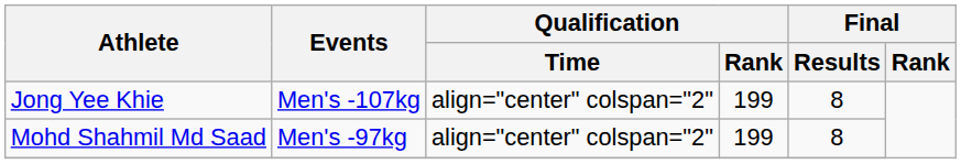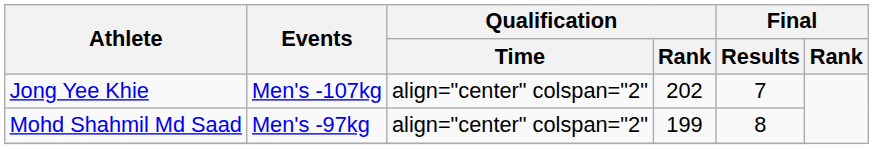Jong Yee Khie | Qualification / Rank: 199 -> 202
Jong Yee Khie | Final / Results: 8 -> 7
